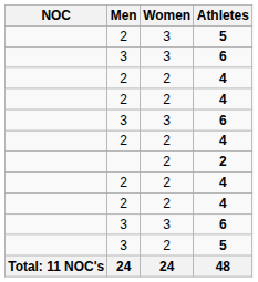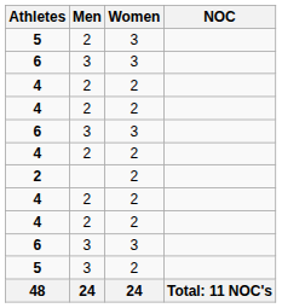columns swapped: NOC <-> Athletes
